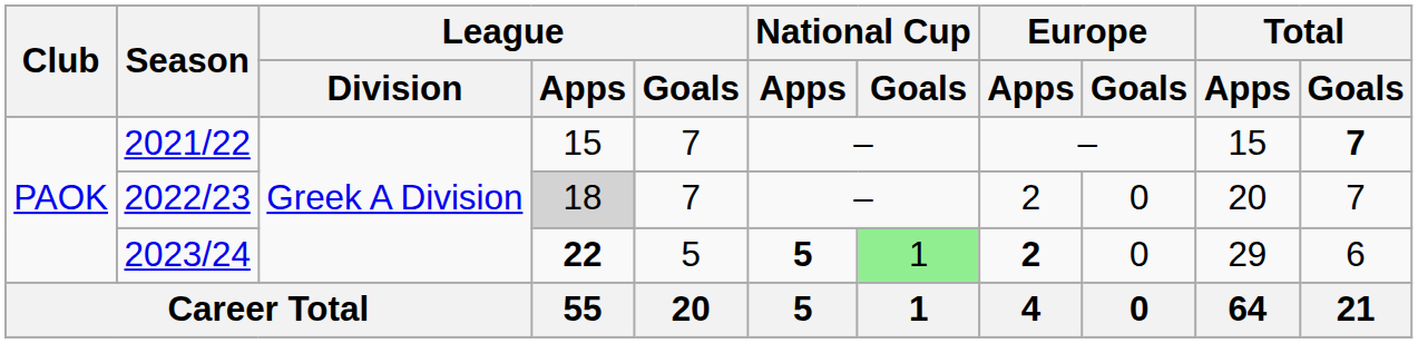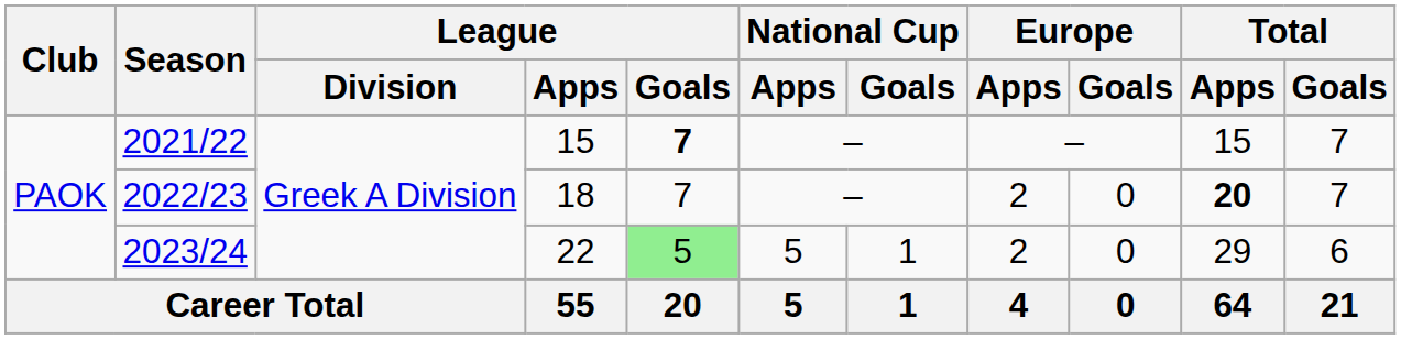2021/22 | League / Goals: normal -> bold
2021/22 | Total / Goals: bold -> normal
2022/23 | League / Apps: lightgrey background -> no background
2022/23 | Total / Apps: normal -> bold
2023/24 | League / Apps: bold -> normal
2023/24 | League / Goals: no background -> lightgreen background
2023/24 | National Cup / Apps: bold -> normal
2023/24 | National Cup / Goals: lightgreen background -> no background
2023/24 | Europe / Apps: bold -> normal
